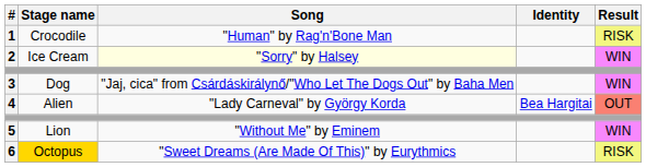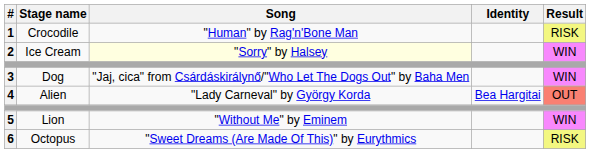6 | Stage name: gold background -> no background
